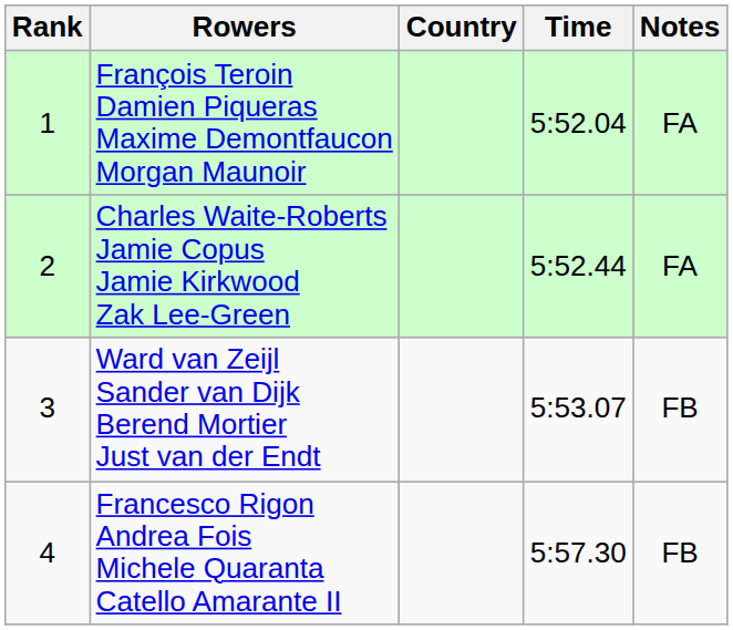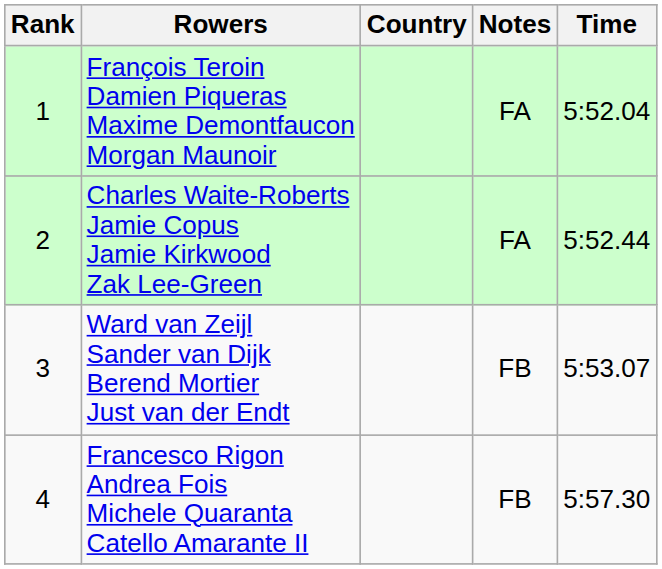columns swapped: Time <-> Notes
